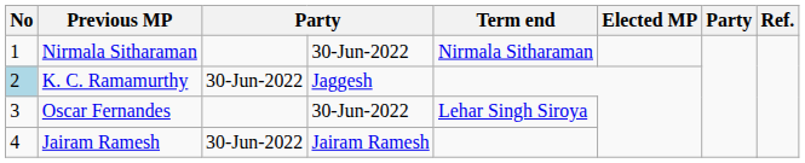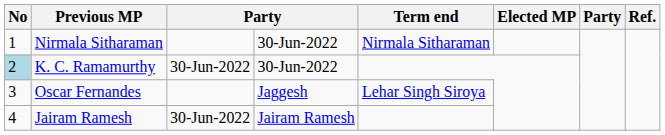K. C. Ramamurthy | column 4: Jaggesh -> 30-Jun-2022
Oscar Fernandes | column 4: 30-Jun-2022 -> Jaggesh
